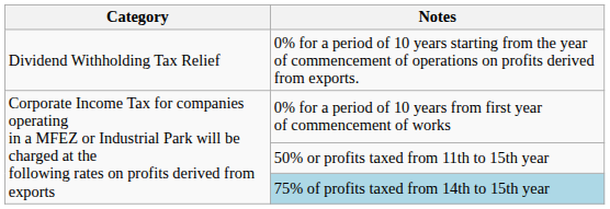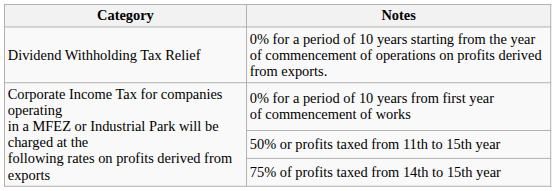75% of profits taxed from 14th to 15th year | Notes: lightblue background -> no background
